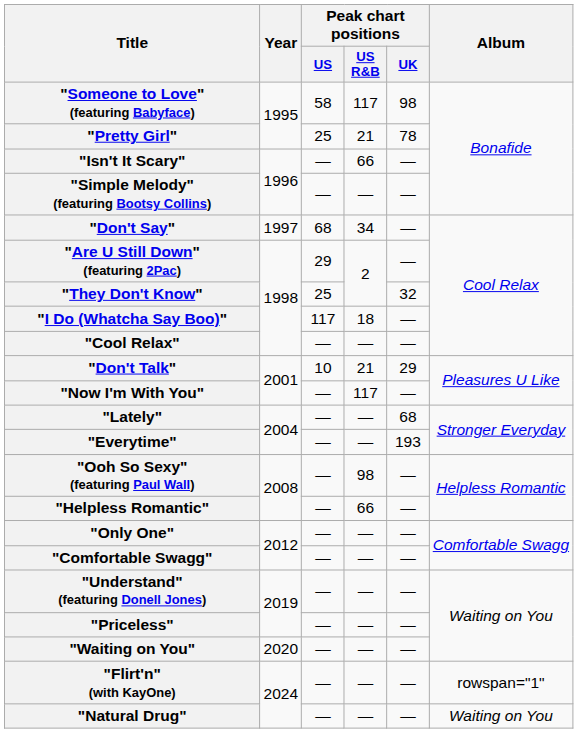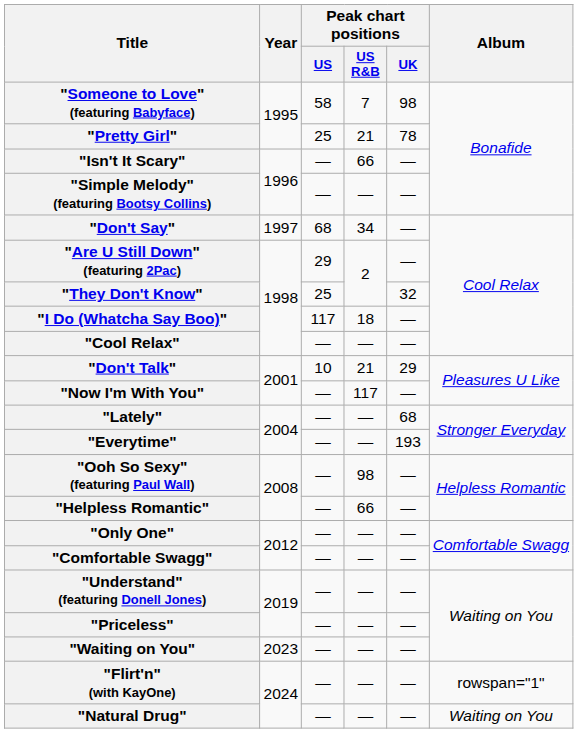"Someone to Love" (featuring Babyface) | Peak chart positions / US R&B: 117 -> 7
"Waiting on You" | Year: 2020 -> 2023
